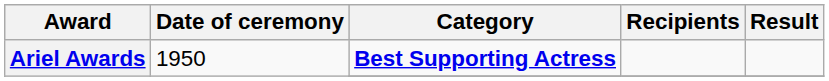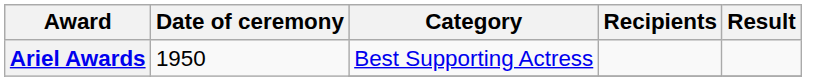Ariel Awards / Best Supporting Actress | Category: bold -> normal
